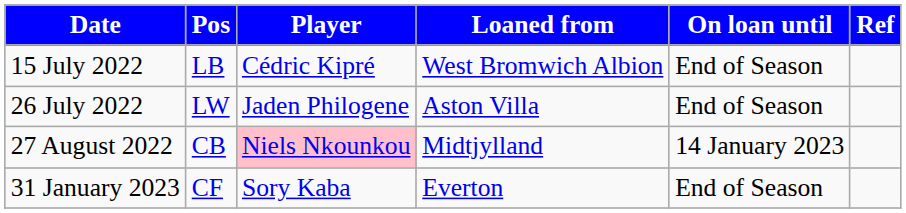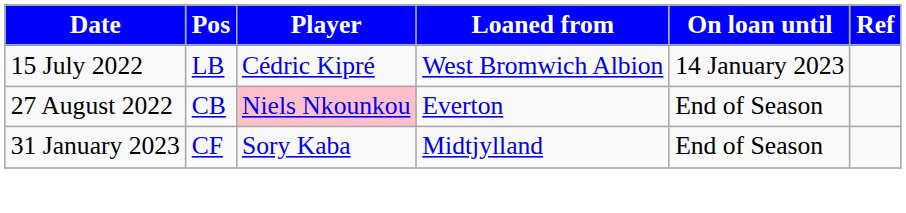15 July 2022 | On loan until: End of Season -> 14 January 2023
- row: 26 July 2022 | LW | Jaden Philogene | Aston Villa | End of Season
27 August 2022 | Loaned from: Midtjylland -> Everton
27 August 2022 | On loan until: 14 January 2023 -> End of Season
31 January 2023 | Loaned from: Everton -> Midtjylland
